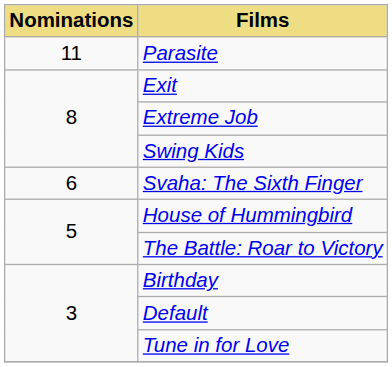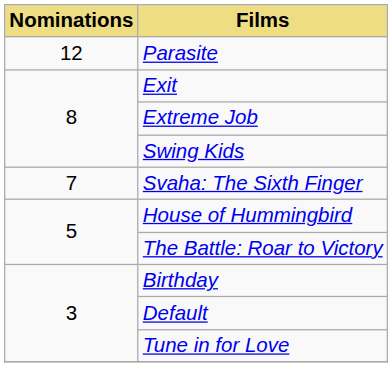Parasite | Nominations: 11 -> 12
Svaha: The Sixth Finger | Nominations: 6 -> 7
